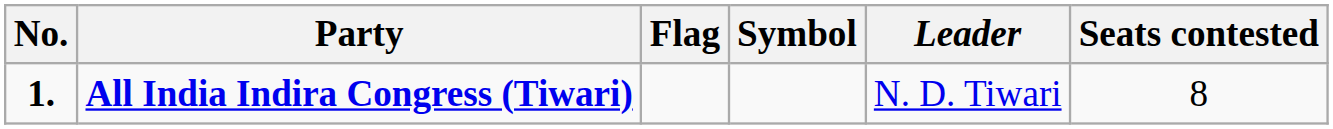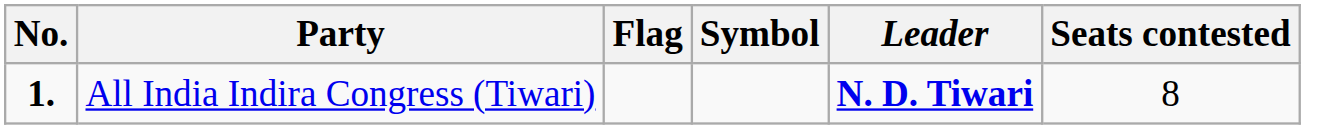row 2 | Party: bold -> normal
row 2 | Leader: normal -> bold
